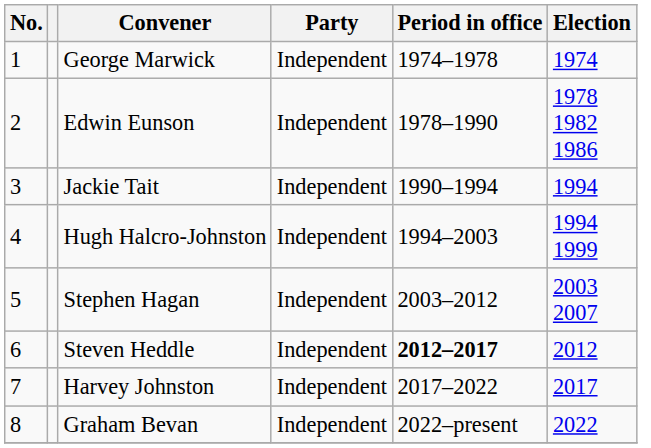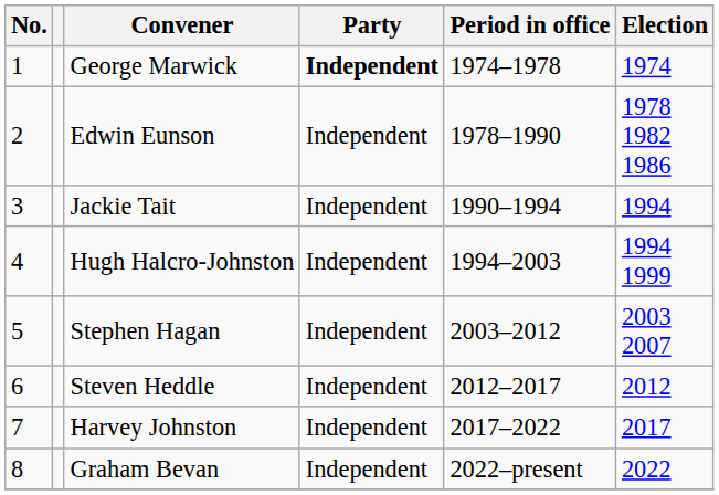George Marwick | Party: normal -> bold
Steven Heddle | Period in office: bold -> normal
